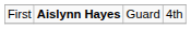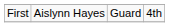First | column 2: bold -> normal
